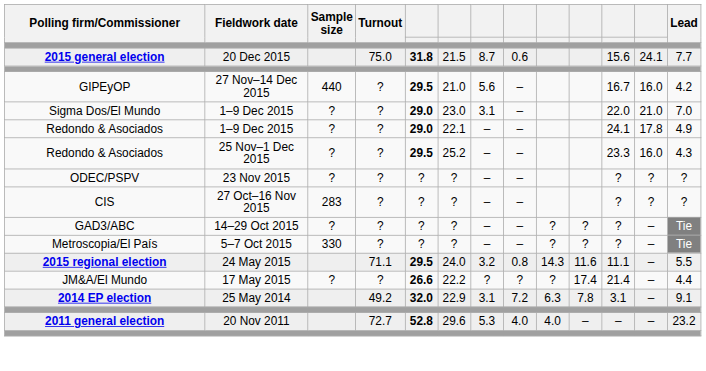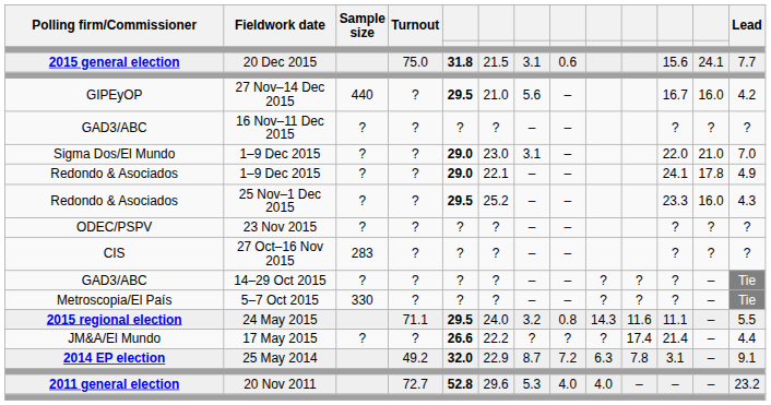20 Dec 2015 | column 7: 8.7 -> 3.1
+ row: GAD3/ABC | 16 Nov–11 Dec 2015 | ? | ? | ? | ? | – | – | ? | ? | ?
25 May 2014 | column 7: 3.1 -> 8.7
